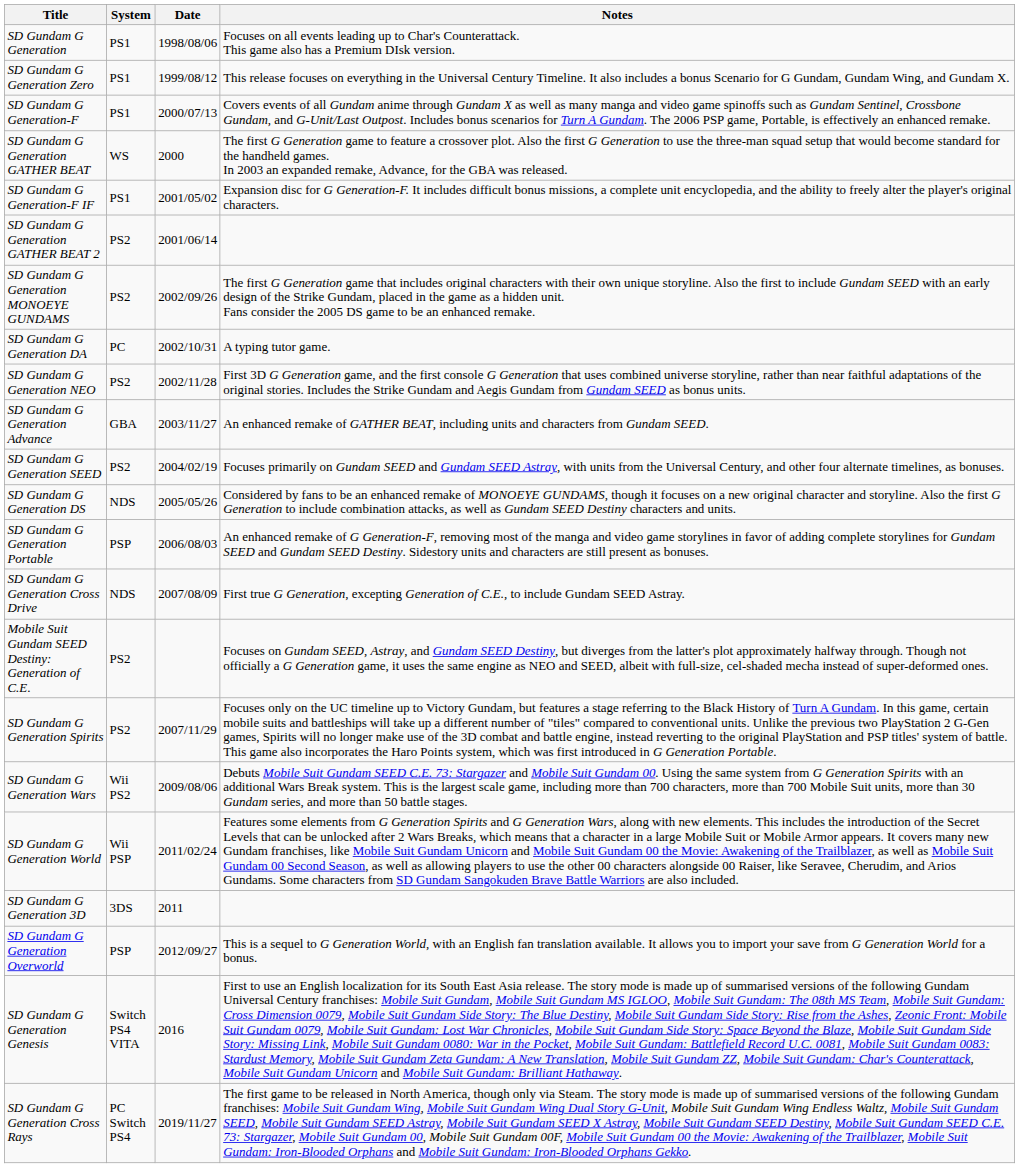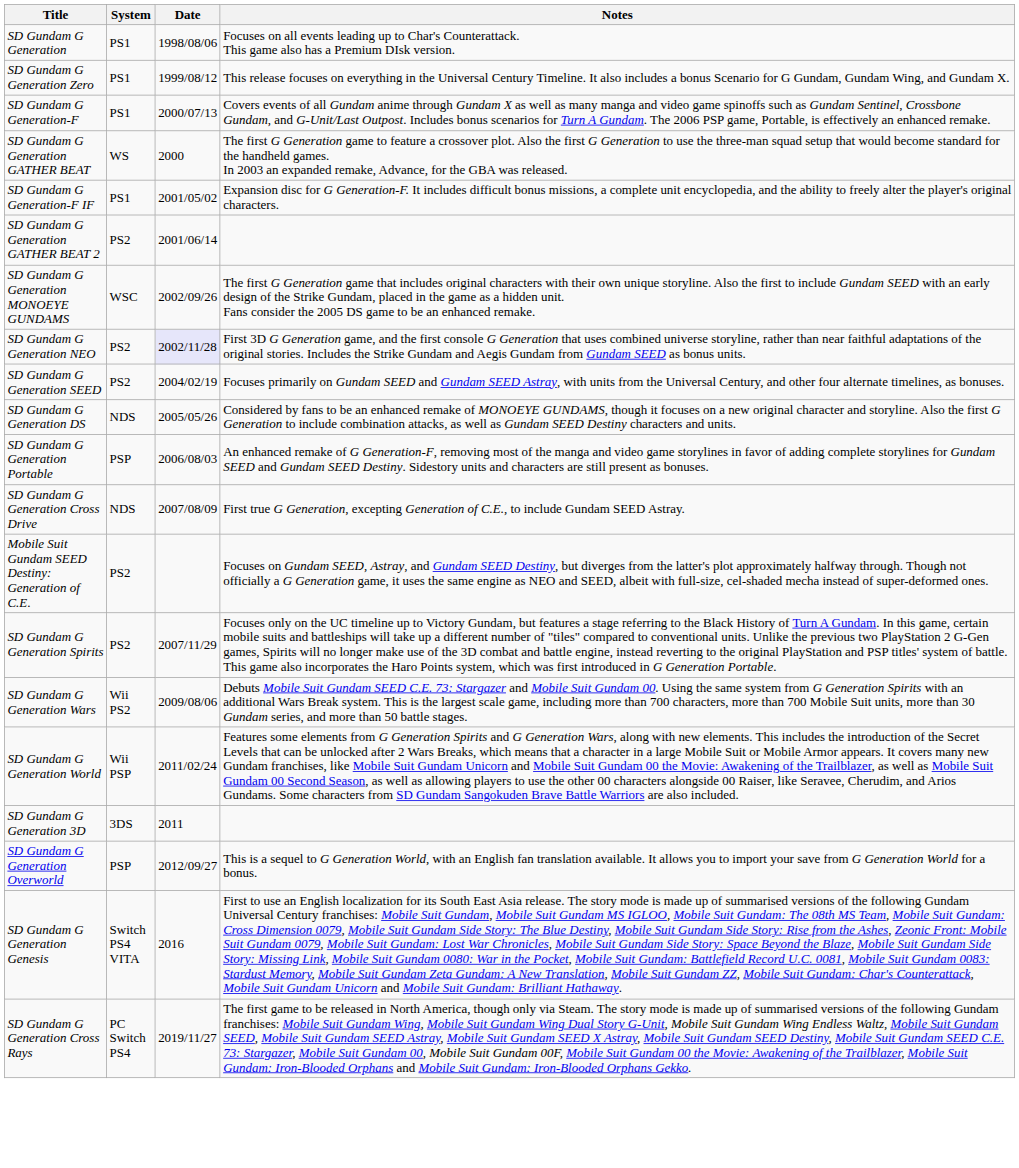SD Gundam G Generation MONOEYE GUNDAMS | System: PS2 -> WSC
- row: SD Gundam G Generation DA | PC | 2002/10/31 | A typing tutor game.
SD Gundam G Generation NEO | Date: no background -> lavender background
- row: SD Gundam G Generation Advance | GBA | 2003/11/27 | An enhanced remake of GATHER BEAT, including units and characters from Gundam SEED.
